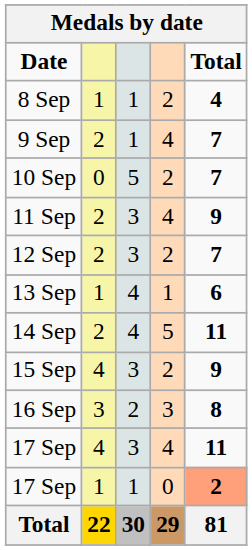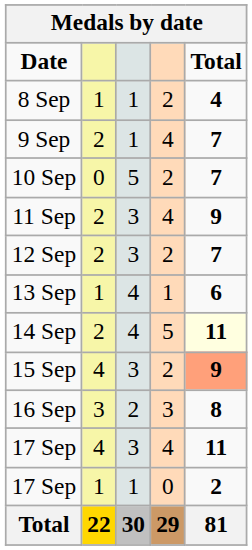14 Sep | Total: no background -> lightyellow background
15 Sep | Total: no background -> lightsalmon background
17 Sep / 0 | Total: lightsalmon background -> no background
